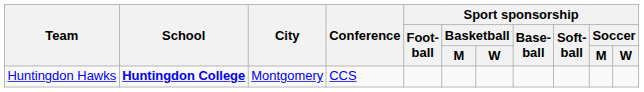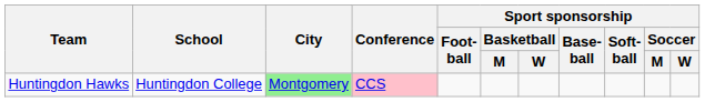Huntingdon Hawks | School: bold -> normal
Huntingdon Hawks | City: no background -> lightgreen background
Huntingdon Hawks | Conference: no background -> pink background
